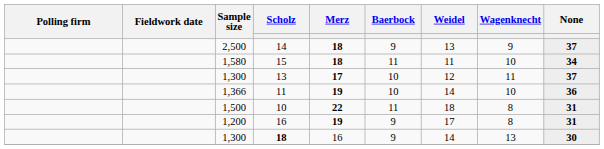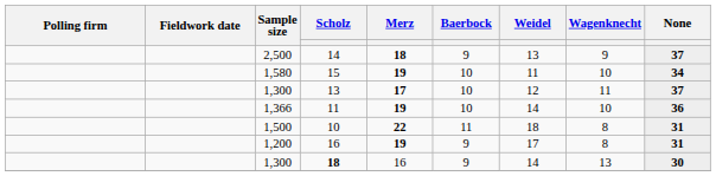15 | Merz: 18 -> 19
15 | Baerbock: 11 -> 10
